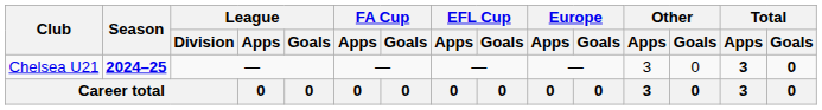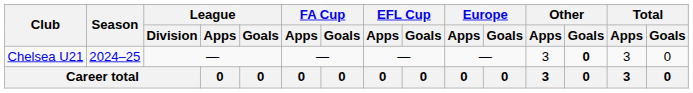Chelsea U21 | Season: bold -> normal
Chelsea U21 | Other / Goals: normal -> bold
Chelsea U21 | Total / Apps: bold -> normal
Chelsea U21 | Total / Goals: bold -> normal
